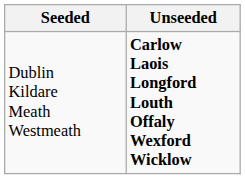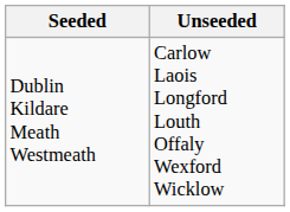Dublin Kildare Meath Westmeath | Unseeded: bold -> normal
